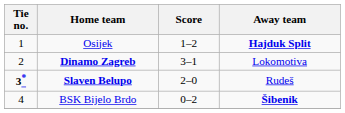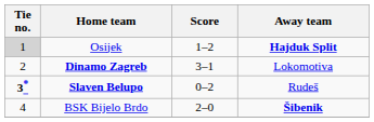Osijek | Tie no.: no background -> lightgrey background
Slaven Belupo | Score: 2–0 -> 0–2
BSK Bijelo Brdo | Score: 0–2 -> 2–0
